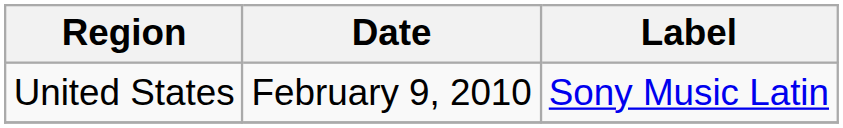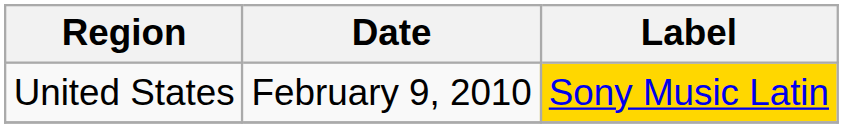United States | Label: no background -> gold background
